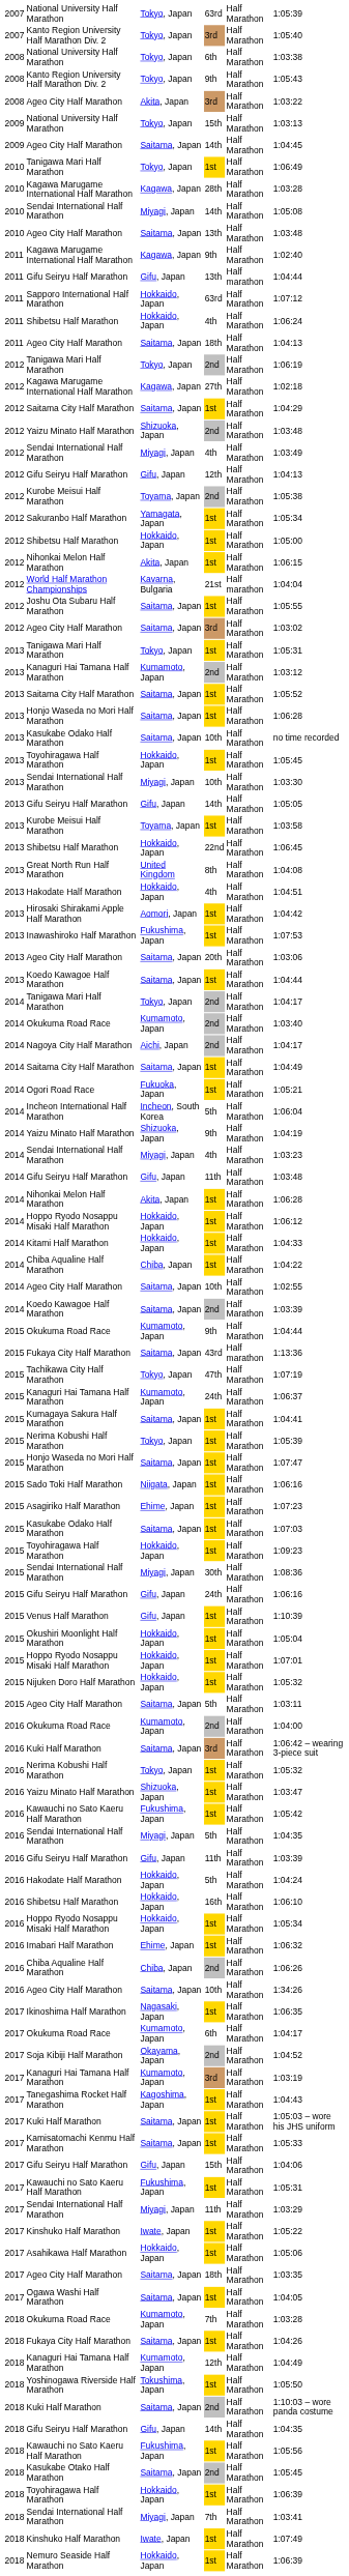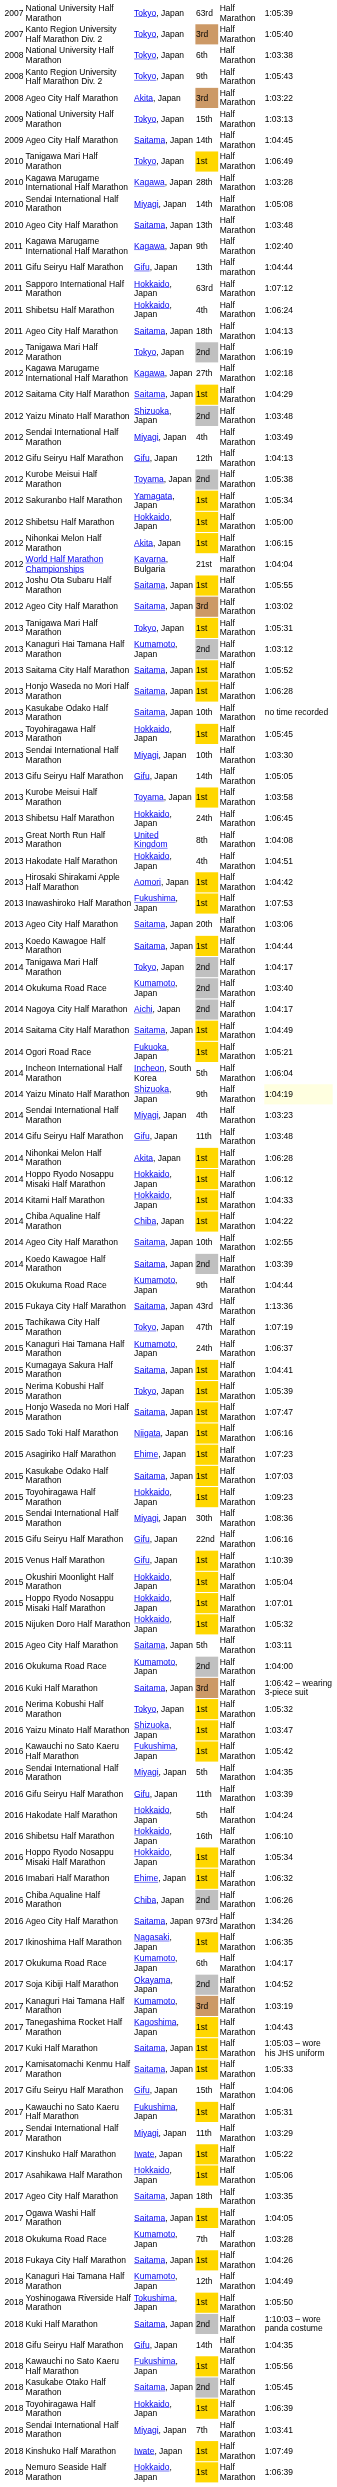2013 / Shibetsu Half Marathon | column 4: 22nd -> 24th
2014 / Yaizu Minato Half Marathon | column 6: no background -> lightyellow background
2015 / Fukaya City Half Marathon | column 5: Half marathon -> Half Marathon
2015 / Gifu Seiryu Half Marathon | column 4: 24th -> 22nd
2016 / Ageo City Half Marathon | column 4: 10th -> 973rd
